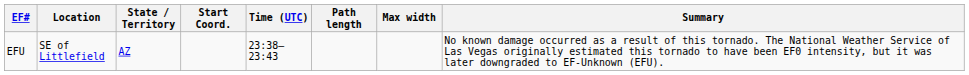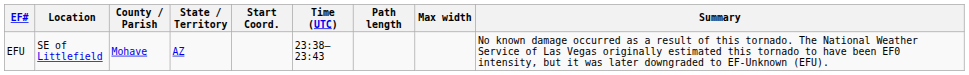+ column: County / Parish | Mohave
